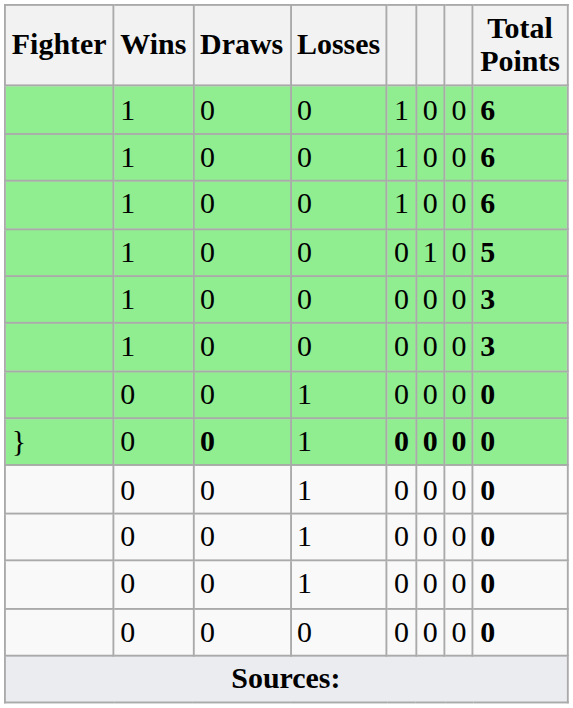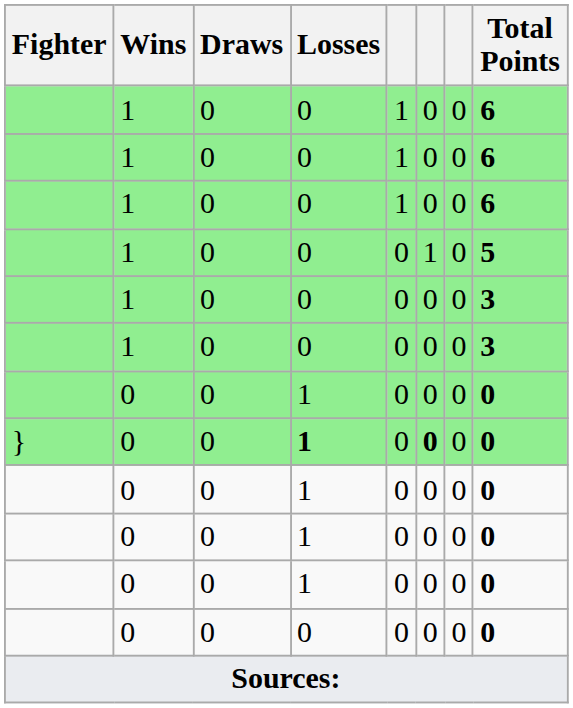} | Draws: bold -> normal
} | Losses: normal -> bold
} | column 5: bold -> normal
} | column 7: bold -> normal
